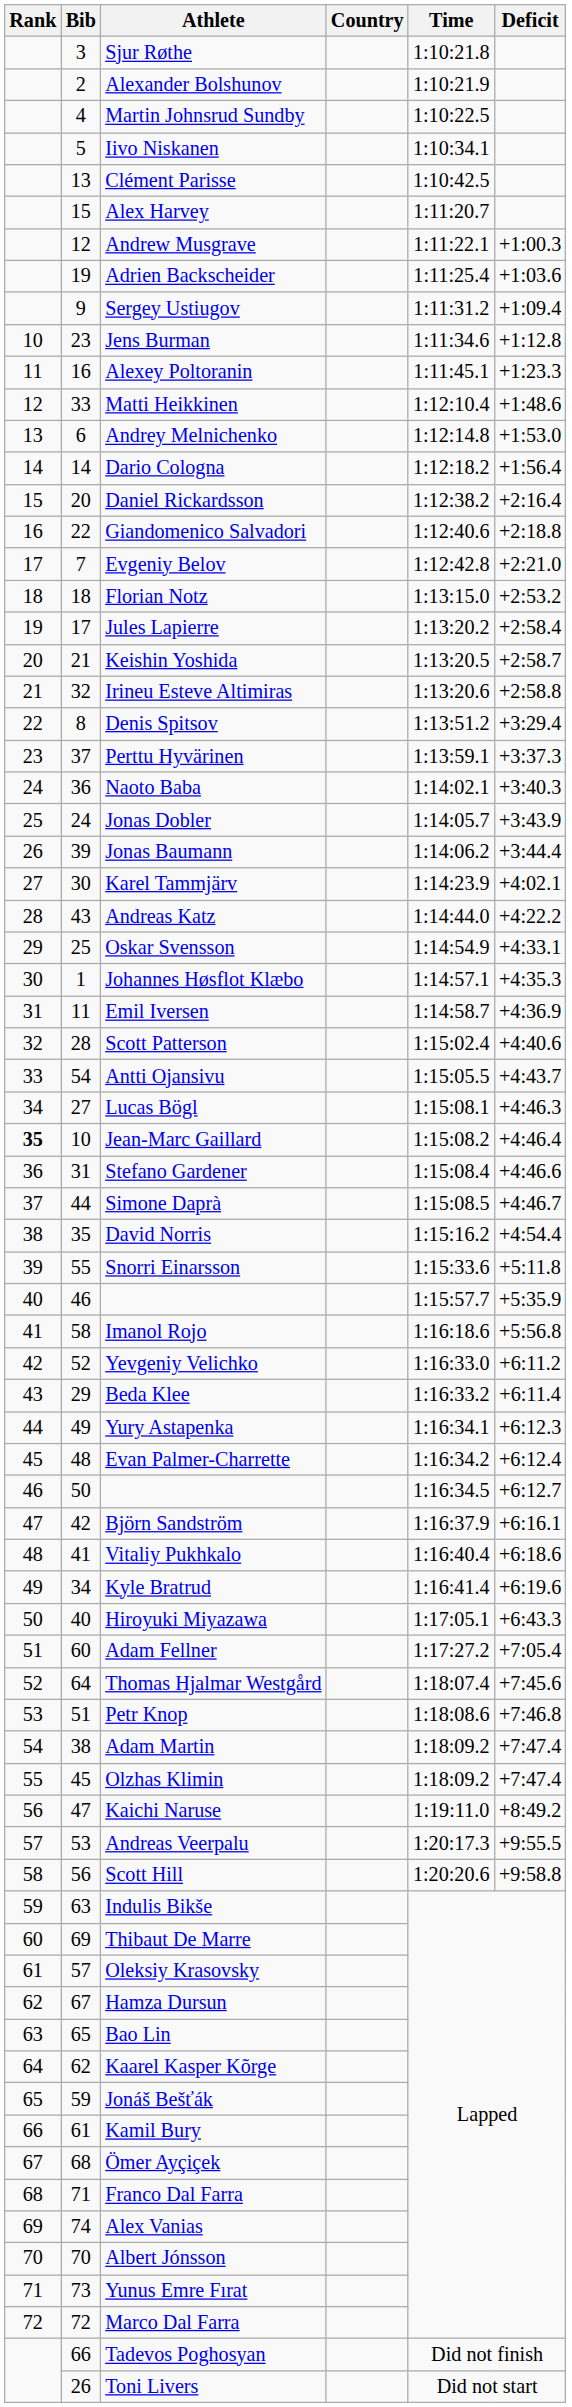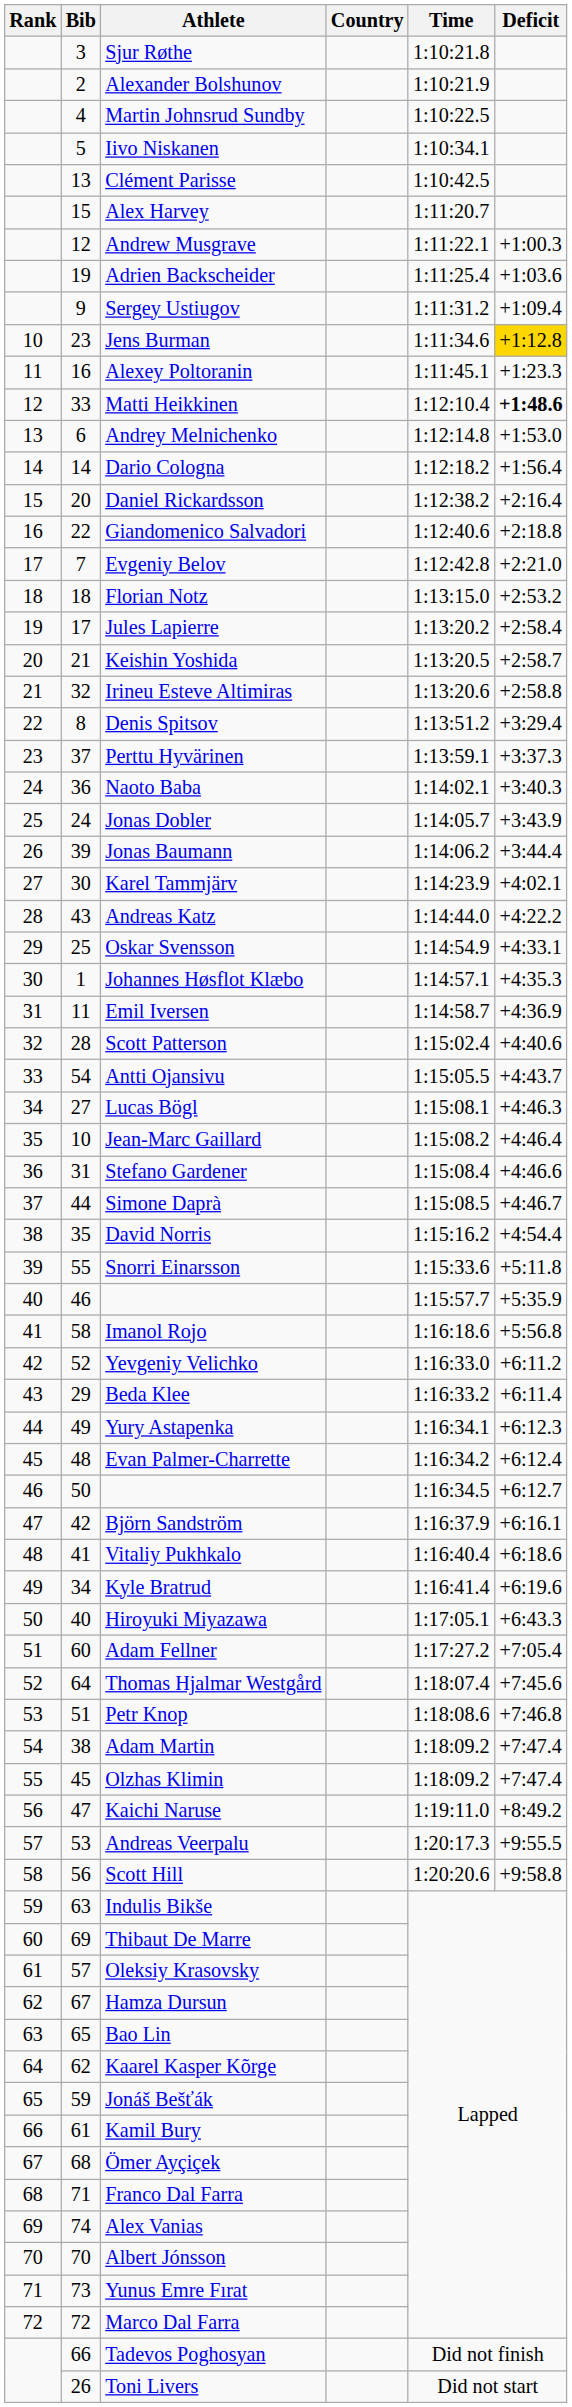Jens Burman | Deficit: no background -> gold background
Matti Heikkinen | Deficit: normal -> bold
Jean-Marc Gaillard | Rank: bold -> normal
